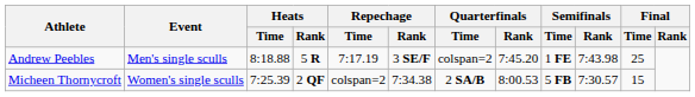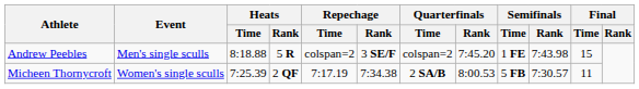Andrew Peebles | Repechage / Time: 7:17.19 -> colspan=2
Andrew Peebles | Final / Time: 25 -> 15
Micheen Thornycroft | Repechage / Time: colspan=2 -> 7:17.19
Micheen Thornycroft | Final / Time: 15 -> 11
